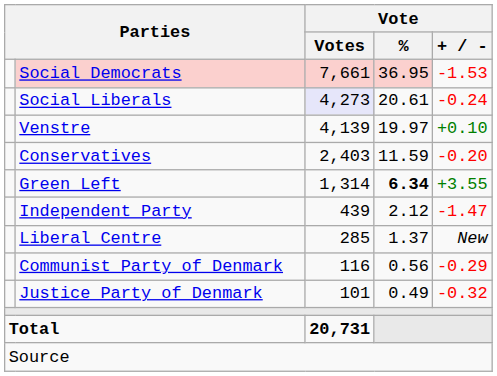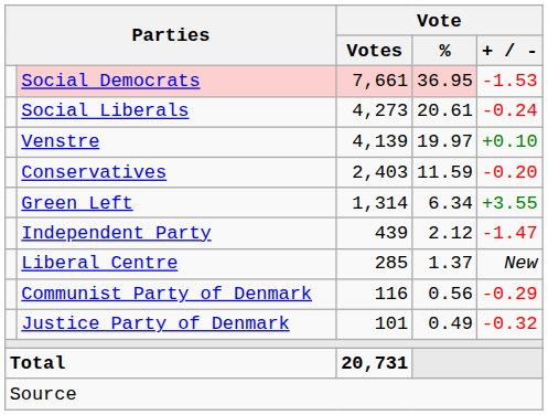Social Liberals | Vote / Votes: lavender background -> no background
Green Left | Vote / %: bold -> normal
